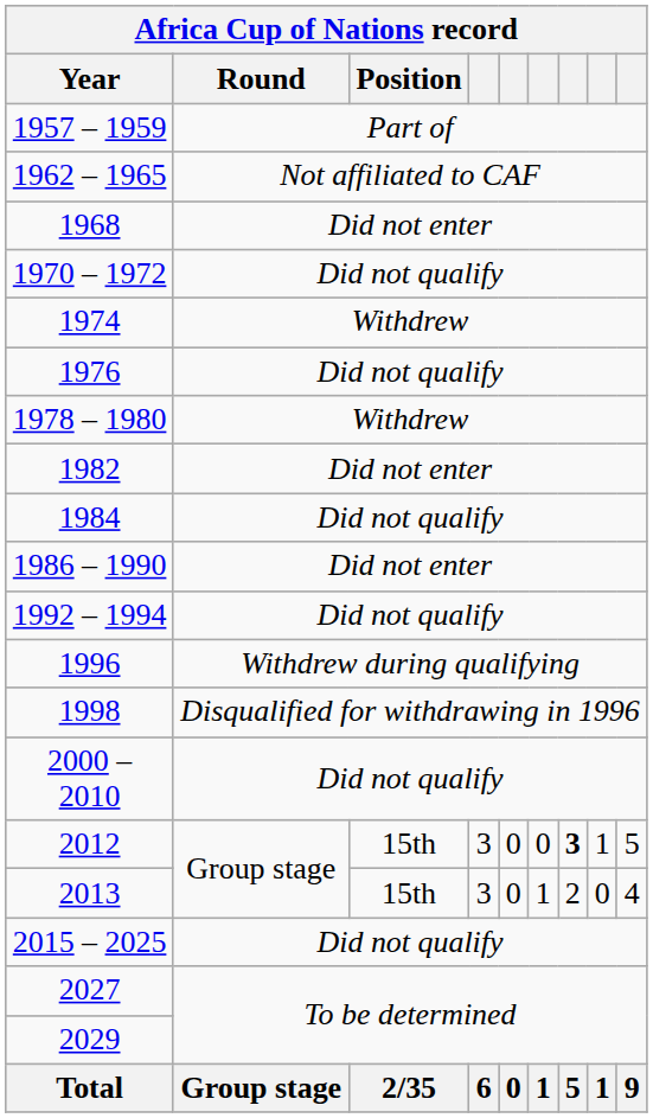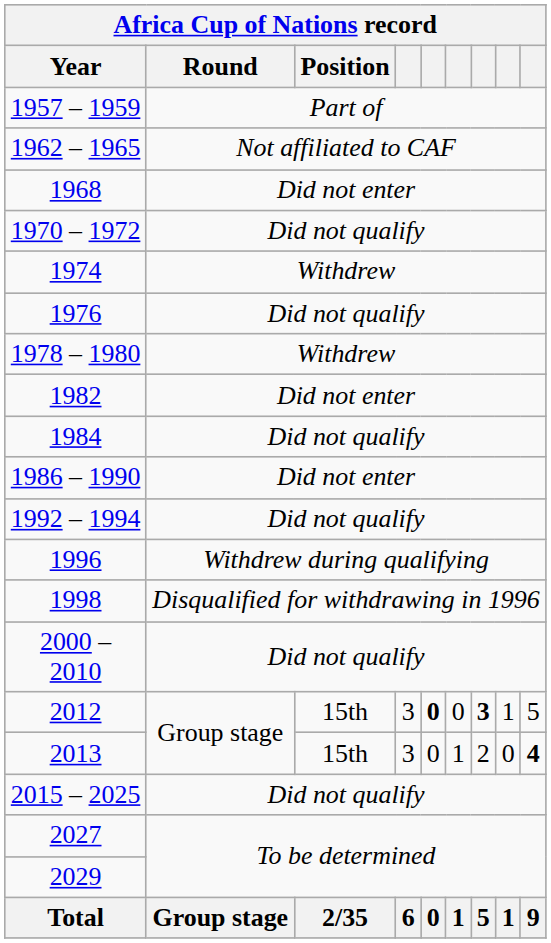2012 | column 5: normal -> bold
2013 | column 9: normal -> bold
